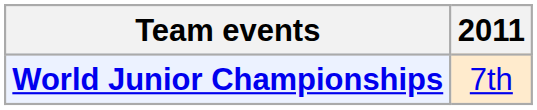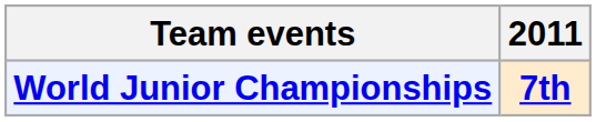World Junior Championships | 2011: normal -> bold
